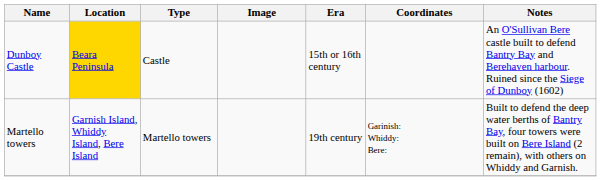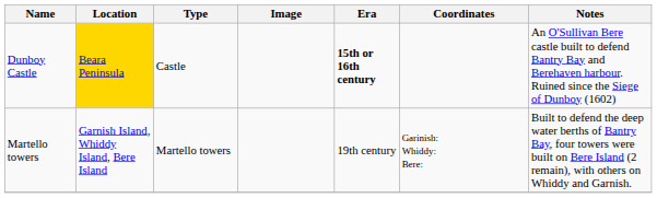Dunboy Castle | Era: normal -> bold
